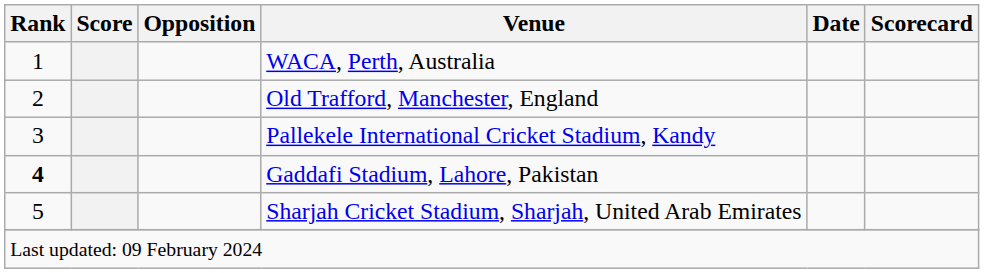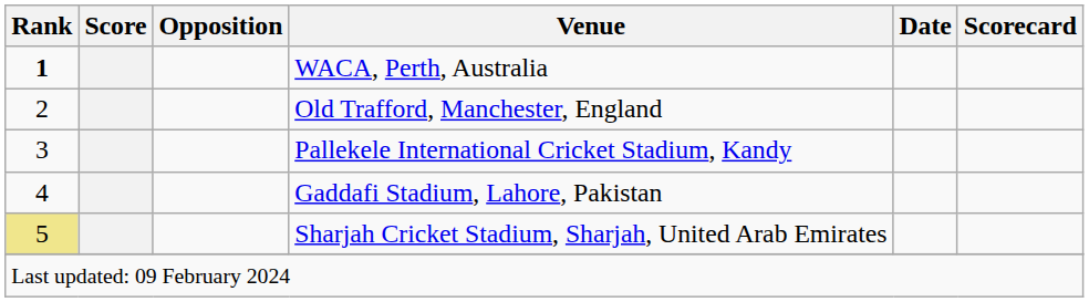WACA, Perth, Australia | Rank: normal -> bold
Gaddafi Stadium, Lahore, Pakistan | Rank: bold -> normal
Sharjah Cricket Stadium, Sharjah, United Arab Emirates | Rank: no background -> khaki background
